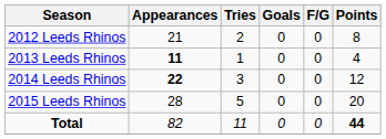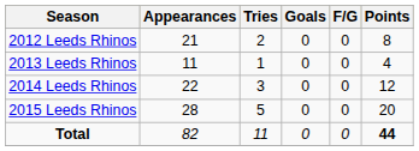2013 Leeds Rhinos | Appearances: bold -> normal
2014 Leeds Rhinos | Appearances: bold -> normal
